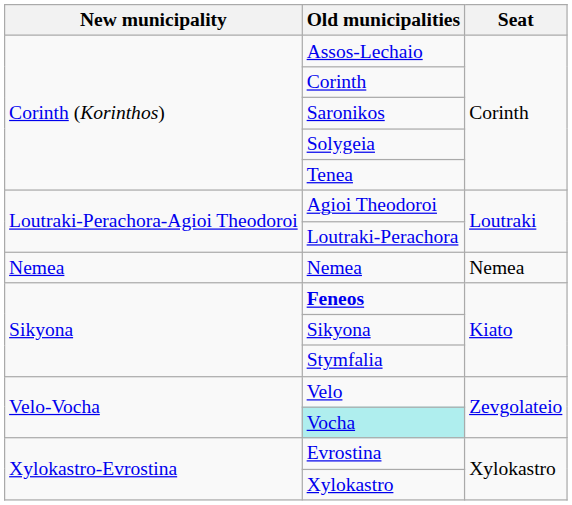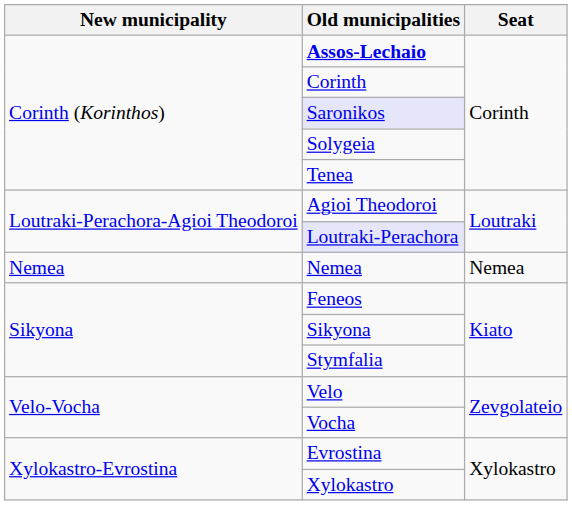Assos-Lechaio | Old municipalities: normal -> bold
Saronikos | Old municipalities: no background -> lavender background
Loutraki-Perachora | Old municipalities: no background -> lavender background
Feneos | Old municipalities: bold -> normal
Vocha | Old municipalities: paleturquoise background -> no background
